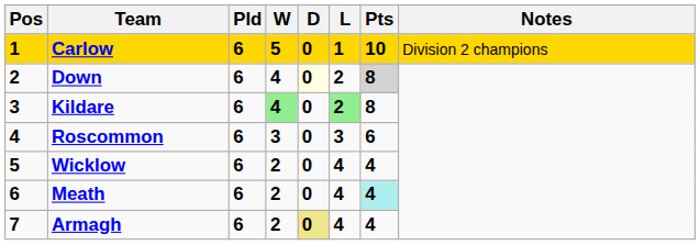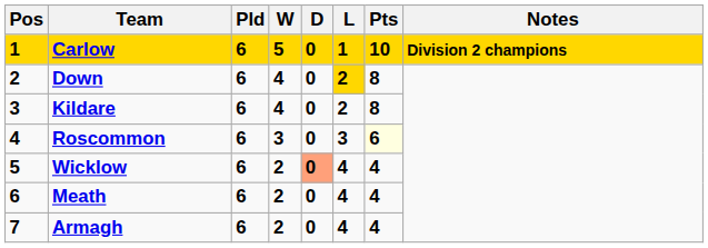Carlow | Notes: normal -> bold
Down | D: lightyellow background -> no background
Down | L: no background -> gold background
Down | Pts: lightgrey background -> no background
Kildare | W: lightgreen background -> no background
Kildare | L: lightgreen background -> no background
Roscommon | Pts: no background -> lightyellow background
Wicklow | D: no background -> lightsalmon background
Meath | Pts: paleturquoise background -> no background
Armagh | D: khaki background -> no background
